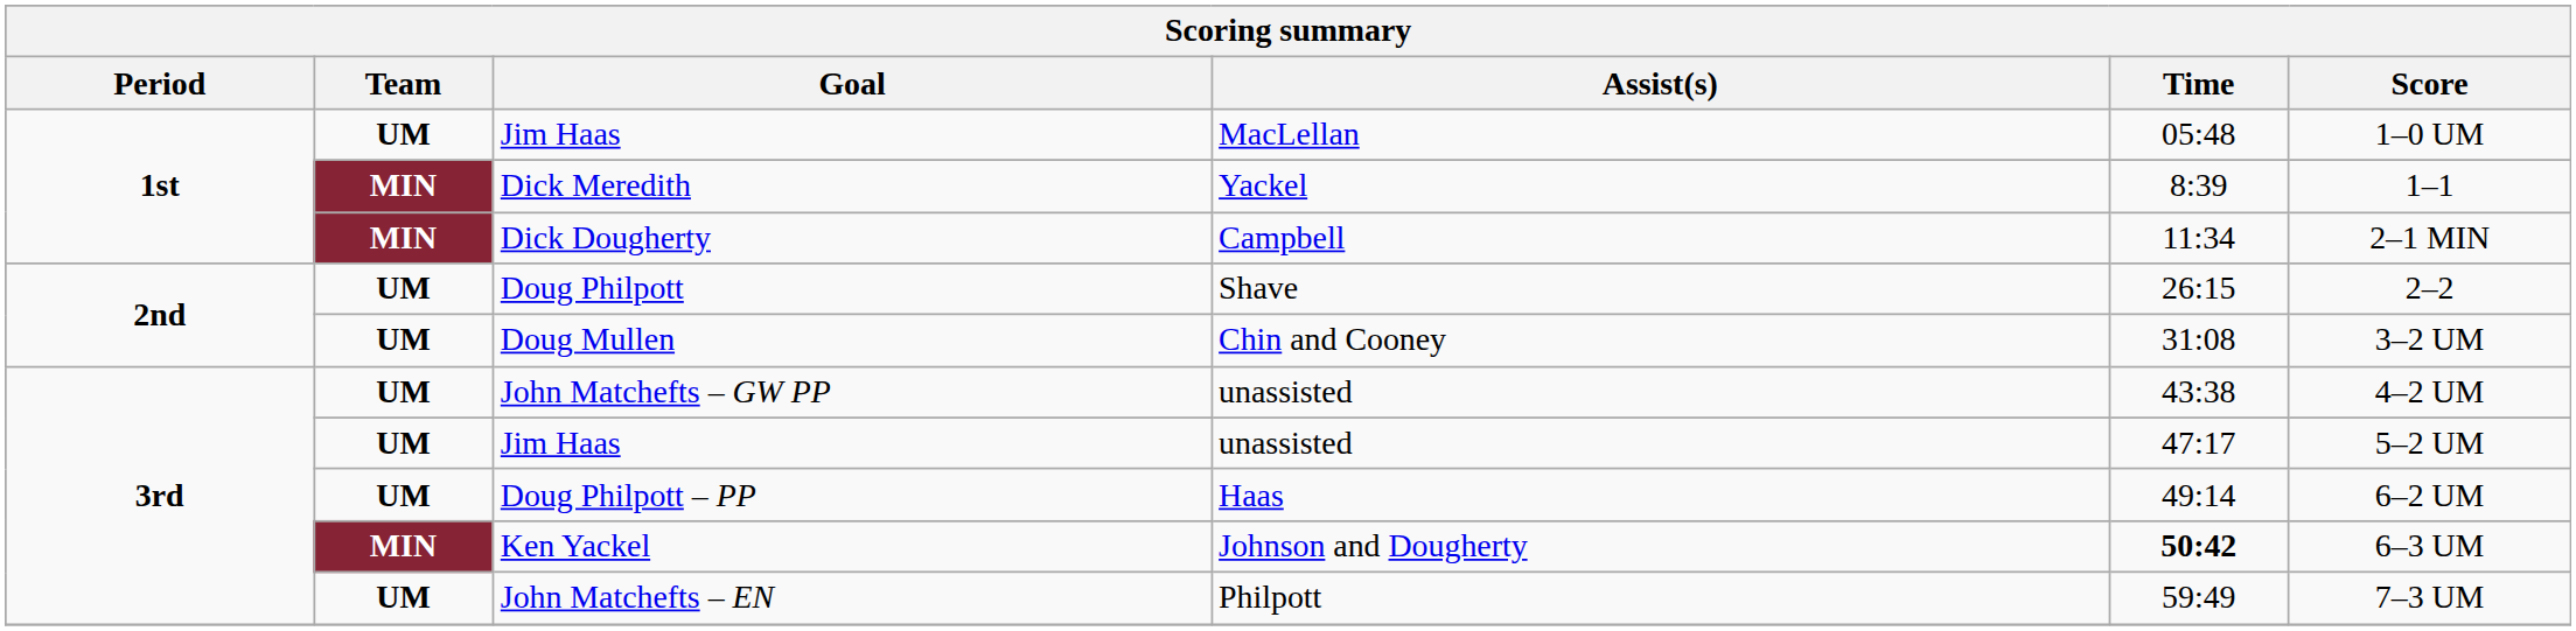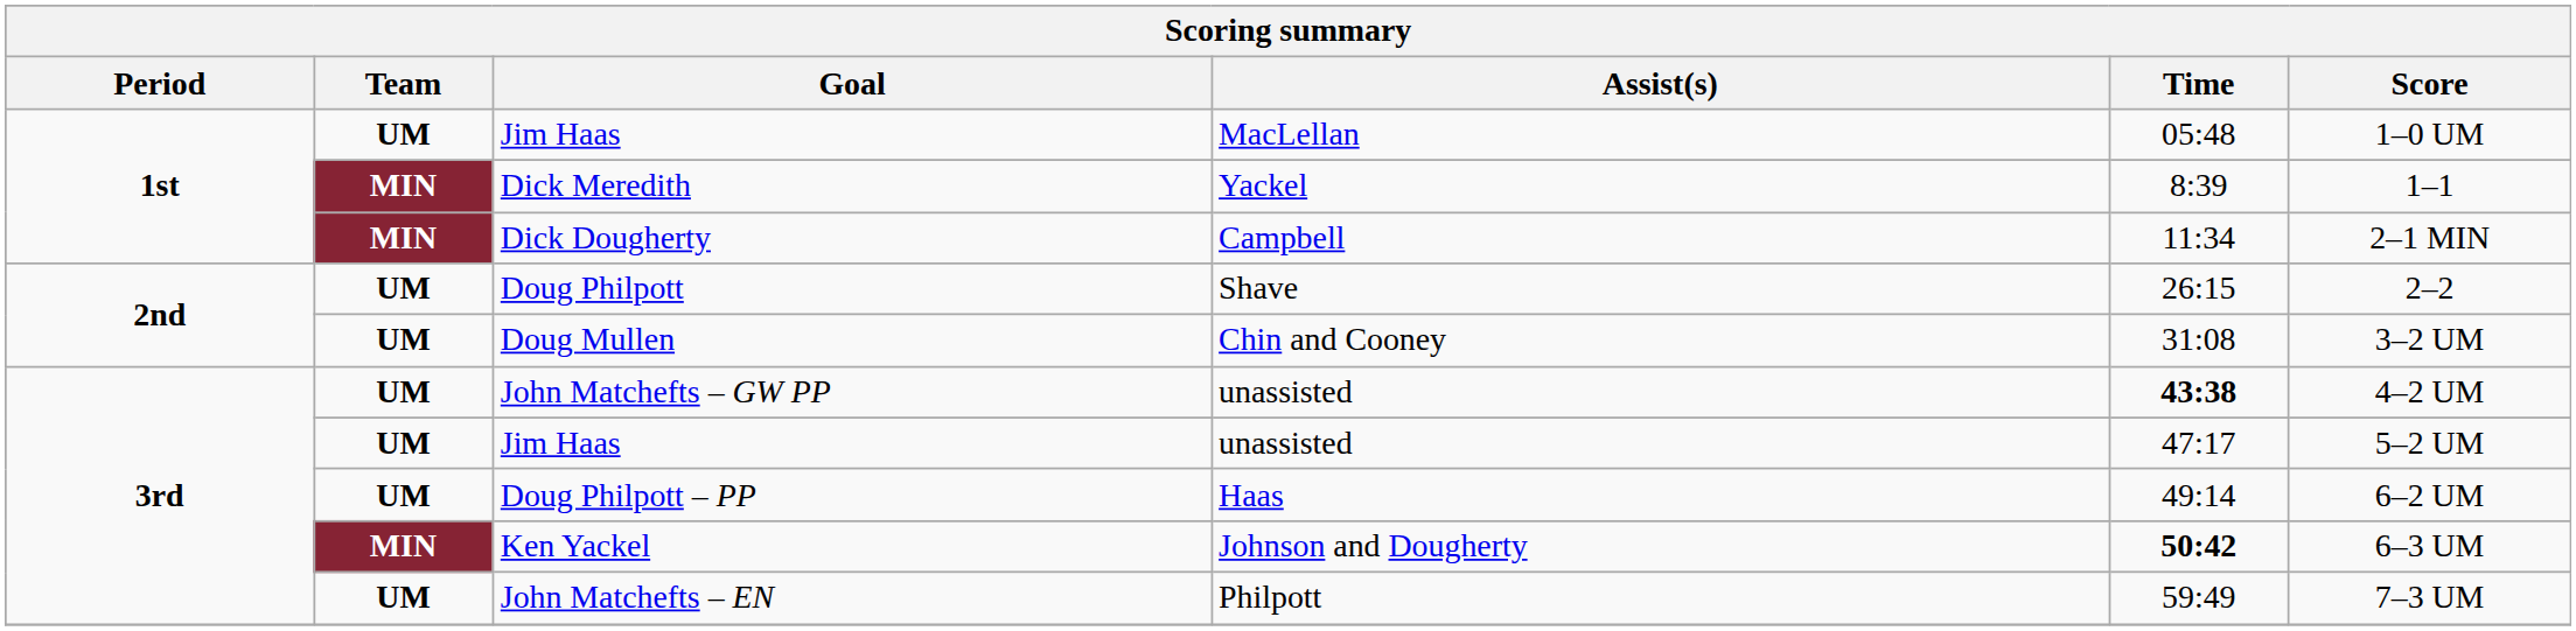John Matchefts – GW PP | Time: normal -> bold
